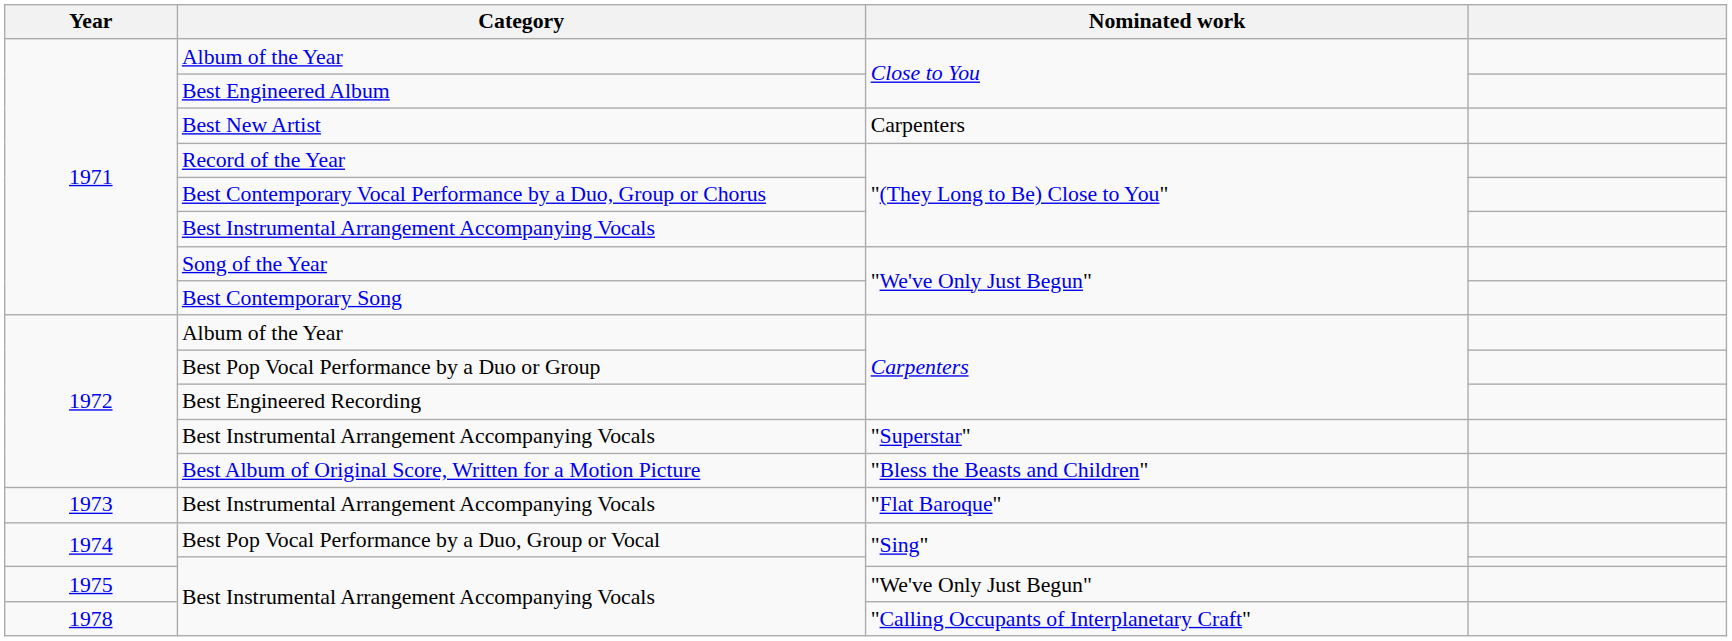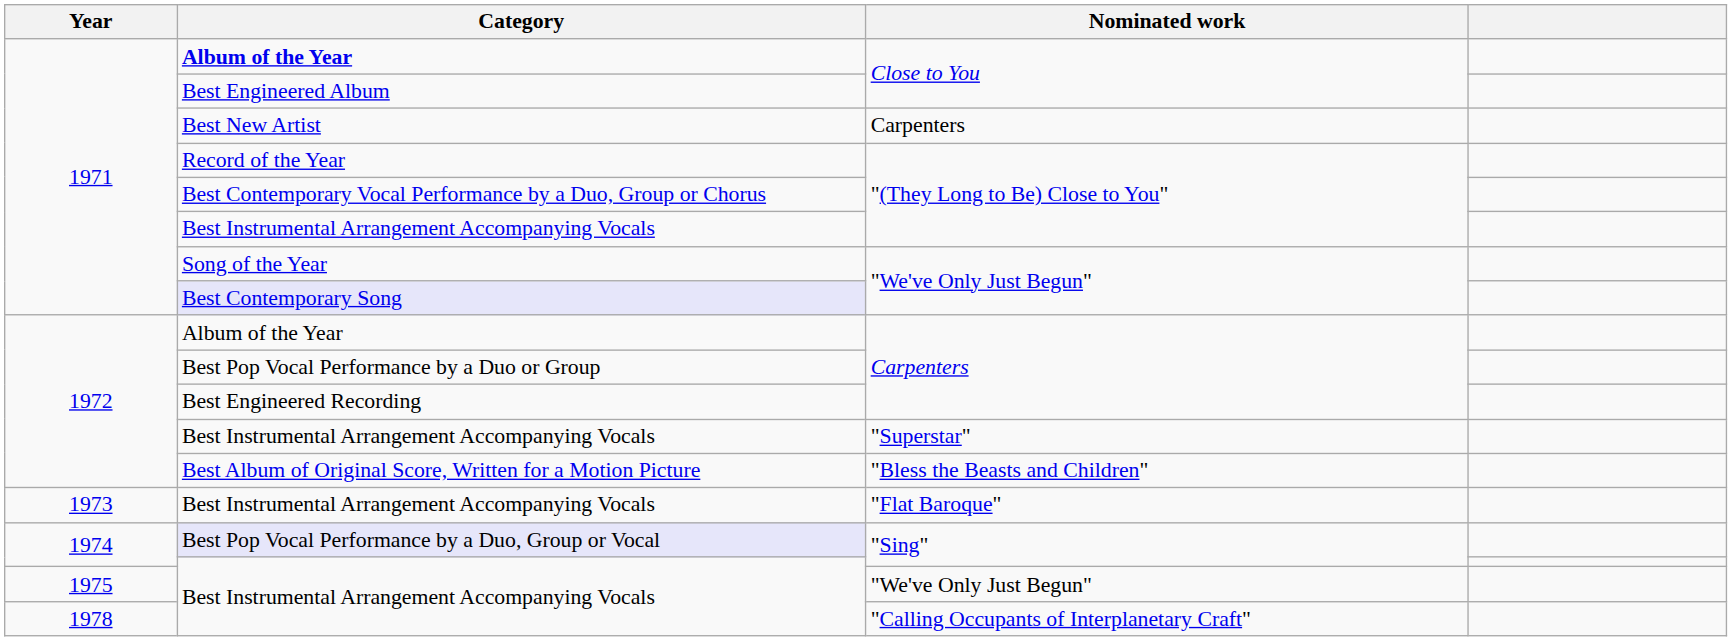Album of the Year / Close to You | Category: normal -> bold
Best Contemporary Song | Category: no background -> lavender background
Best Pop Vocal Performance by a Duo, Group or Vocal | Category: no background -> lavender background
